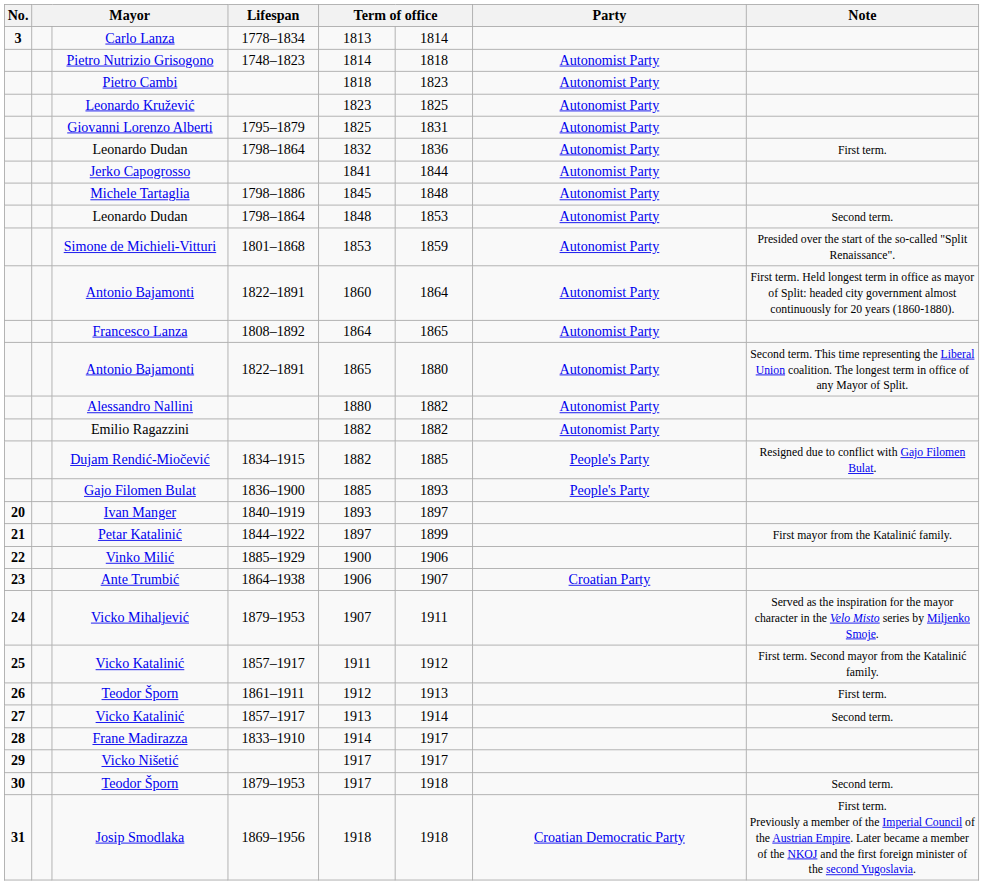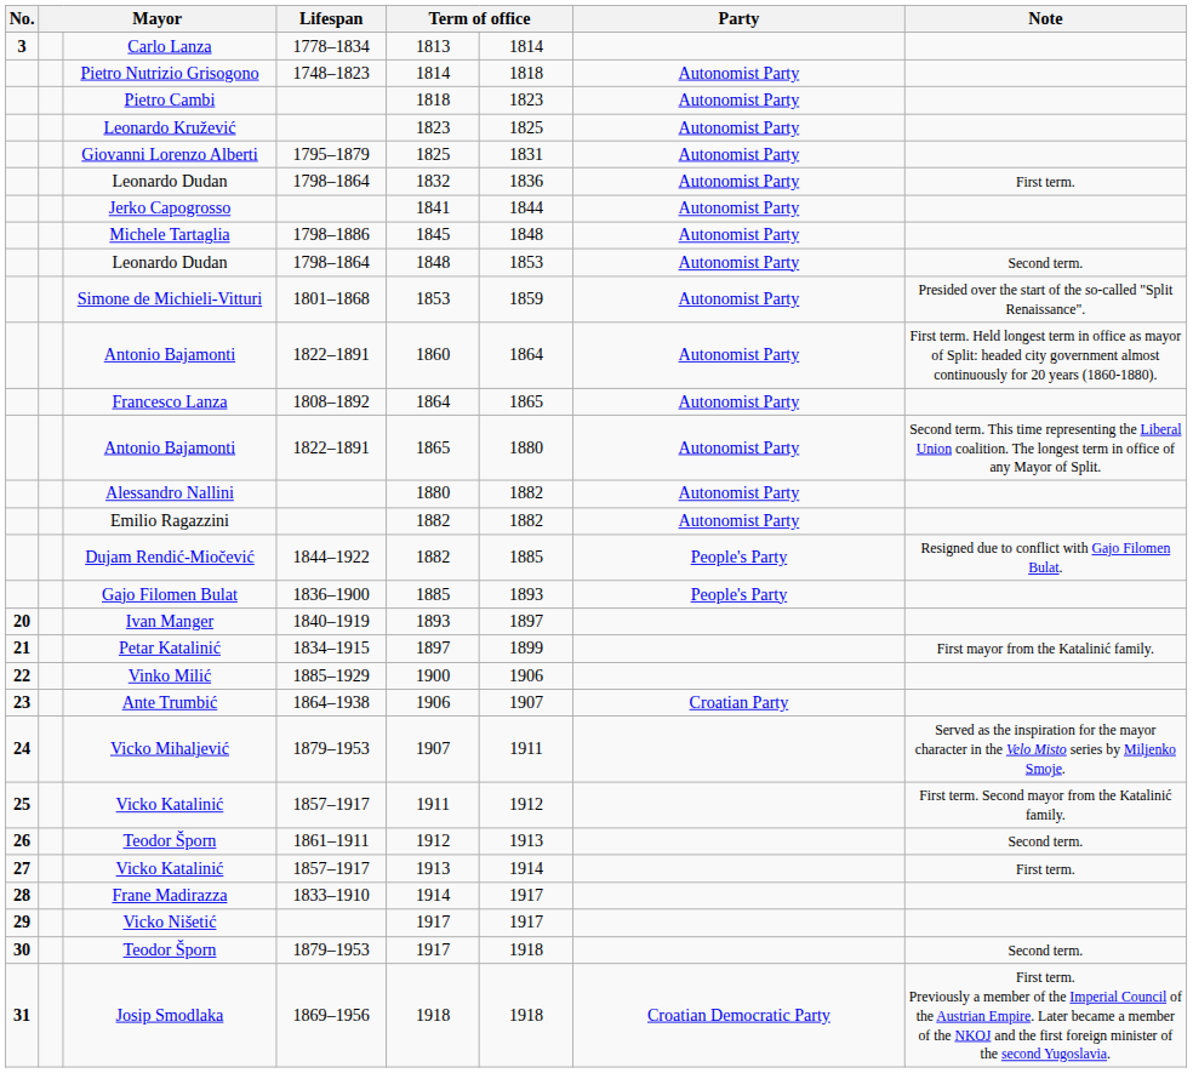Dujam Rendić-Miočević | Lifespan: 1834–1915 -> 1844–1922
Petar Katalinić | Lifespan: 1844–1922 -> 1834–1915
26 / Teodor Šporn | Note: First term. -> Second term.
27 / Vicko Katalinić | Note: Second term. -> First term.
